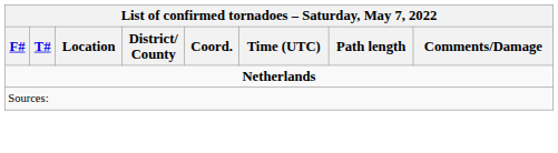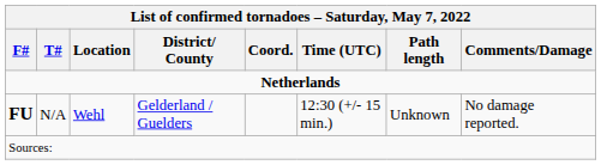+ row: FU | N/A | Wehl | Gelderland / Guelders | 12:30 (+/- 15 min.) | Unknown | No damage reported.
